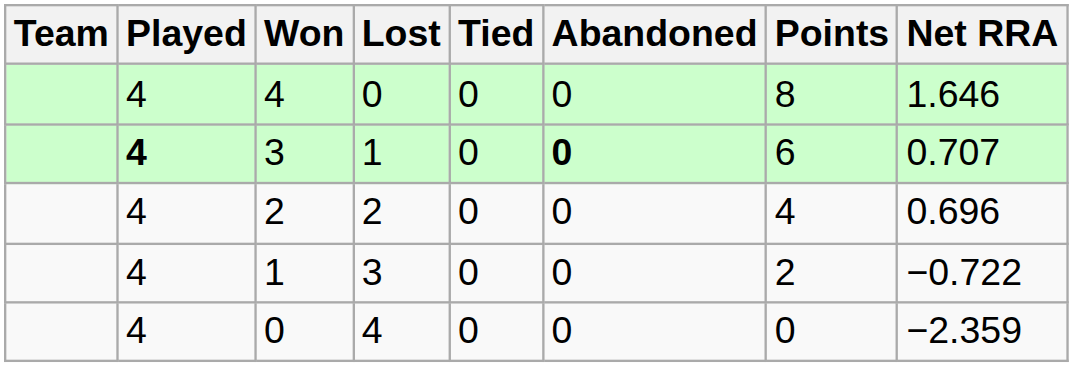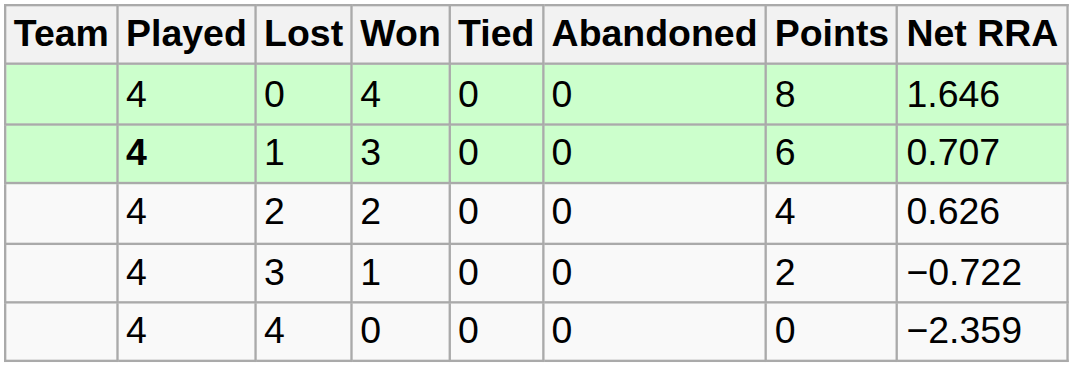columns swapped: Won <-> Lost
row 3 | Abandoned: bold -> normal
row 4 | Net RRA: 0.696 -> 0.626
